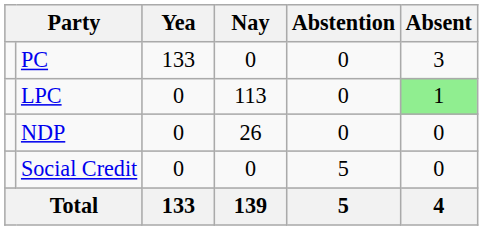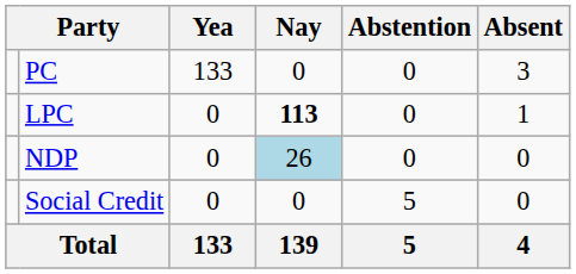LPC | Nay: normal -> bold
LPC | Absent: lightgreen background -> no background
NDP | Nay: no background -> lightblue background
